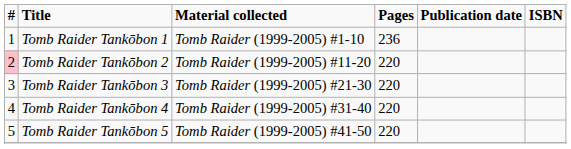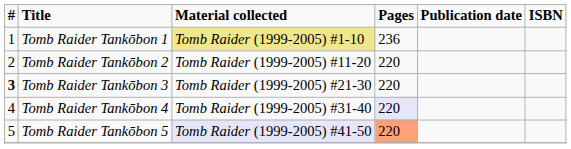Tomb Raider Tankōbon 1 | Material collected: no background -> khaki background
Tomb Raider Tankōbon 2 | #: pink background -> no background
Tomb Raider Tankōbon 3 | #: normal -> bold
Tomb Raider Tankōbon 4 | Pages: no background -> lavender background
Tomb Raider Tankōbon 5 | Material collected: no background -> lavender background
Tomb Raider Tankōbon 5 | Pages: no background -> lightsalmon background
